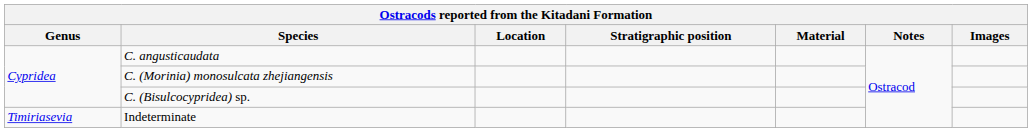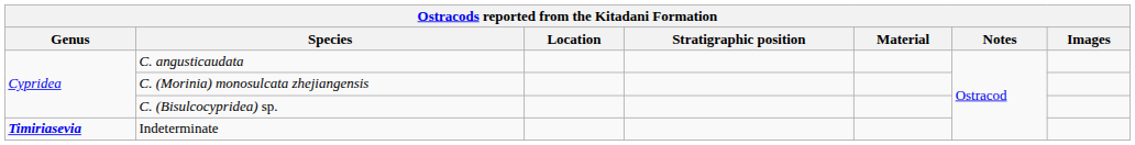Indeterminate | Genus: normal -> bold
